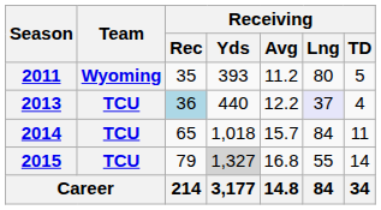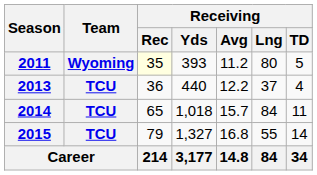2011 | Receiving / Rec: no background -> lightyellow background
2013 | Receiving / Rec: lightblue background -> no background
2013 | Receiving / Lng: lavender background -> no background
2015 | Receiving / Yds: lightgrey background -> no background
